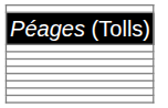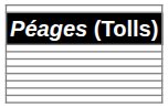row 2 | column 1: normal -> bold
